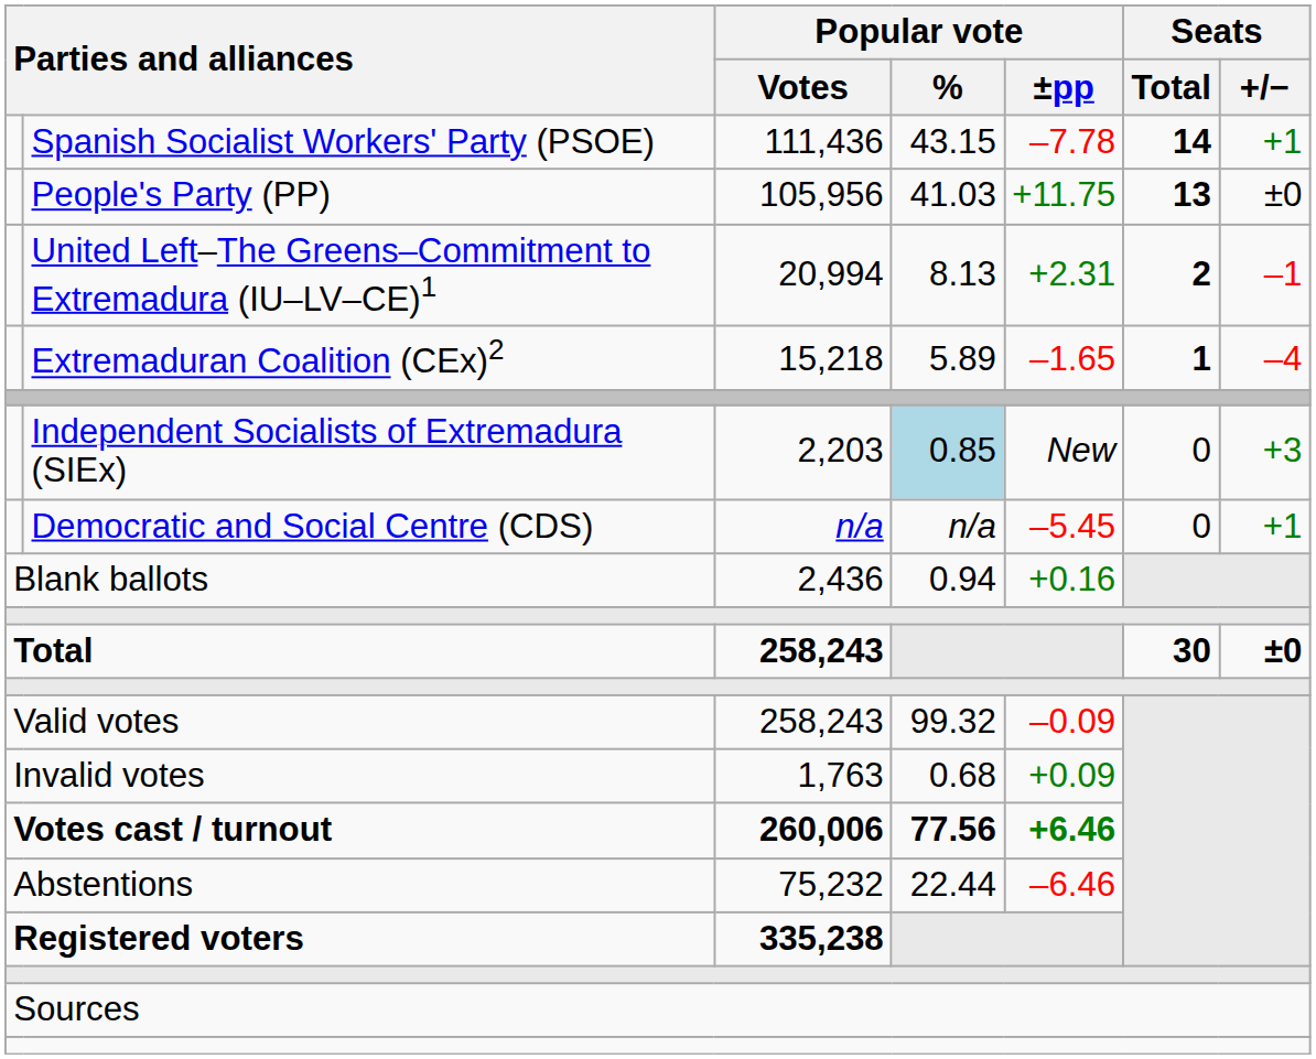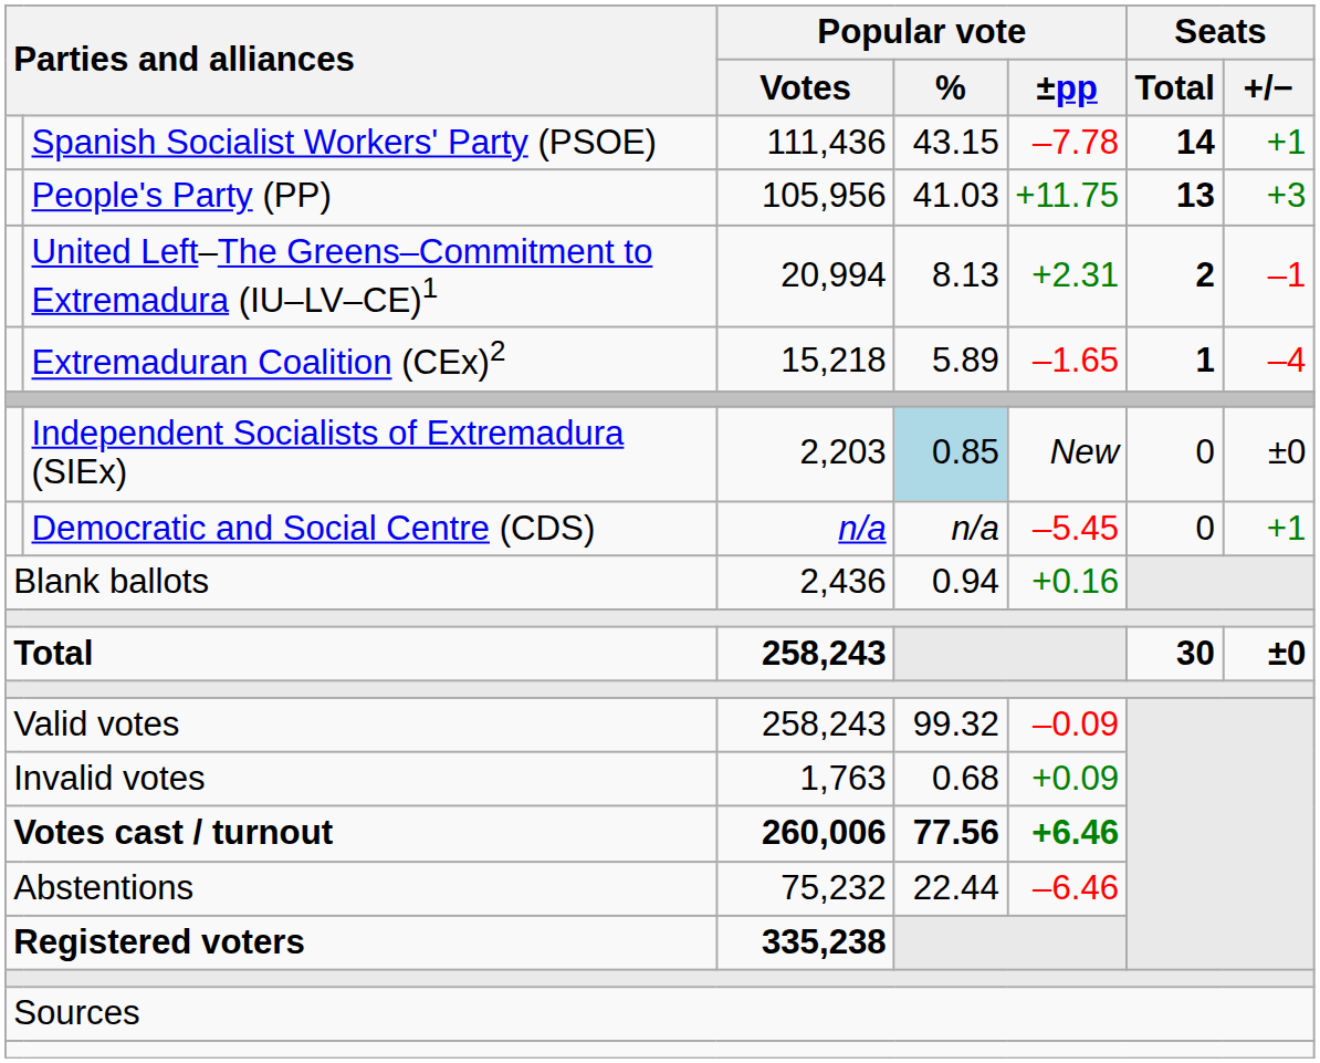People's Party (PP) | Seats / +/−: ±0 -> +3
Independent Socialists of Extremadura (SIEx) | Seats / +/−: +3 -> ±0
